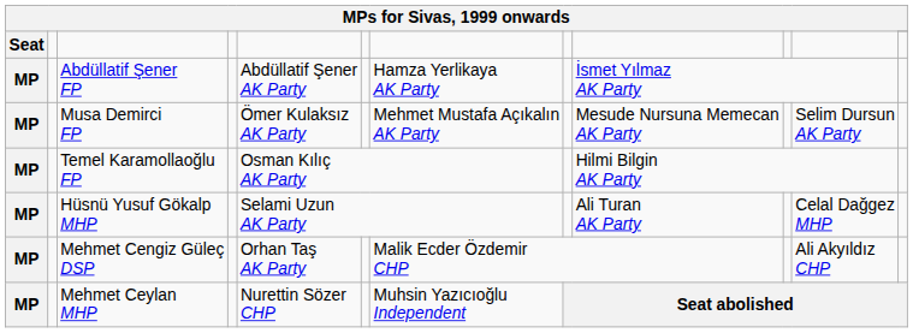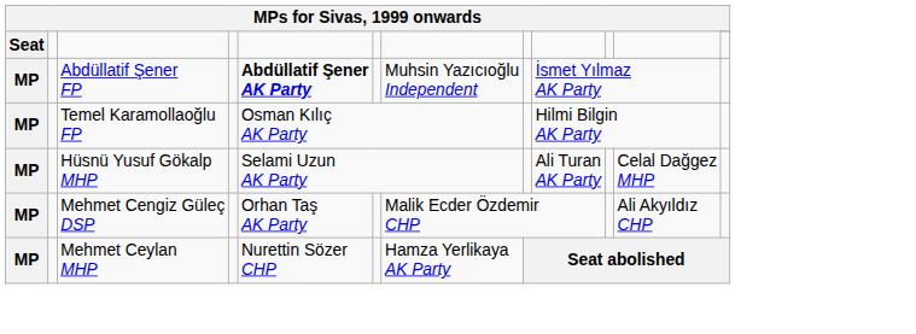Abdüllatif Şener FP | column 5: normal -> bold
Abdüllatif Şener FP | column 7: Hamza Yerlikaya AK Party -> Muhsin Yazıcıoğlu Independent
- row: MP | Musa Demirci FP | Ömer Kulaksız AK Party | Mehmet Mustafa Açıkalın AK Party | Mesude Nursuna Memecan AK Party | Selim Dursun AK Party
Mehmet Ceylan MHP | column 7: Muhsin Yazıcıoğlu Independent -> Hamza Yerlikaya AK Party
